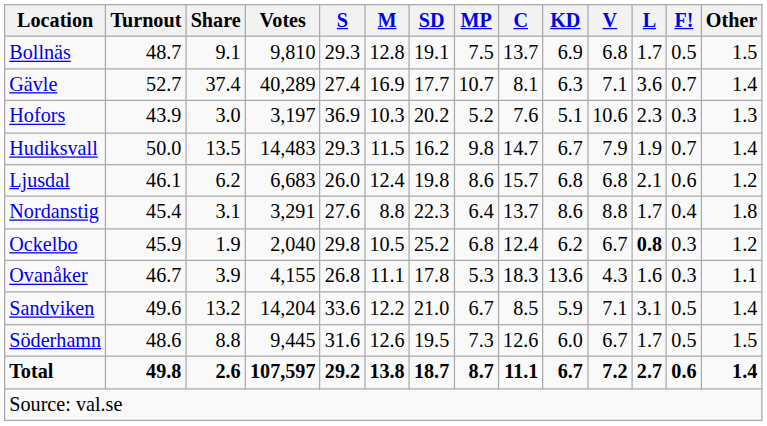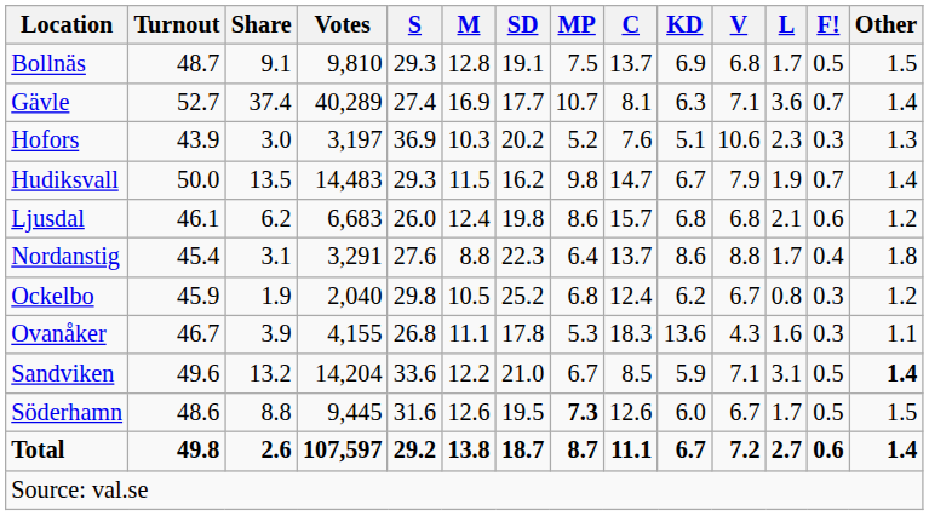Ockelbo | L: bold -> normal
Sandviken | Other: normal -> bold
Söderhamn | MP: normal -> bold
